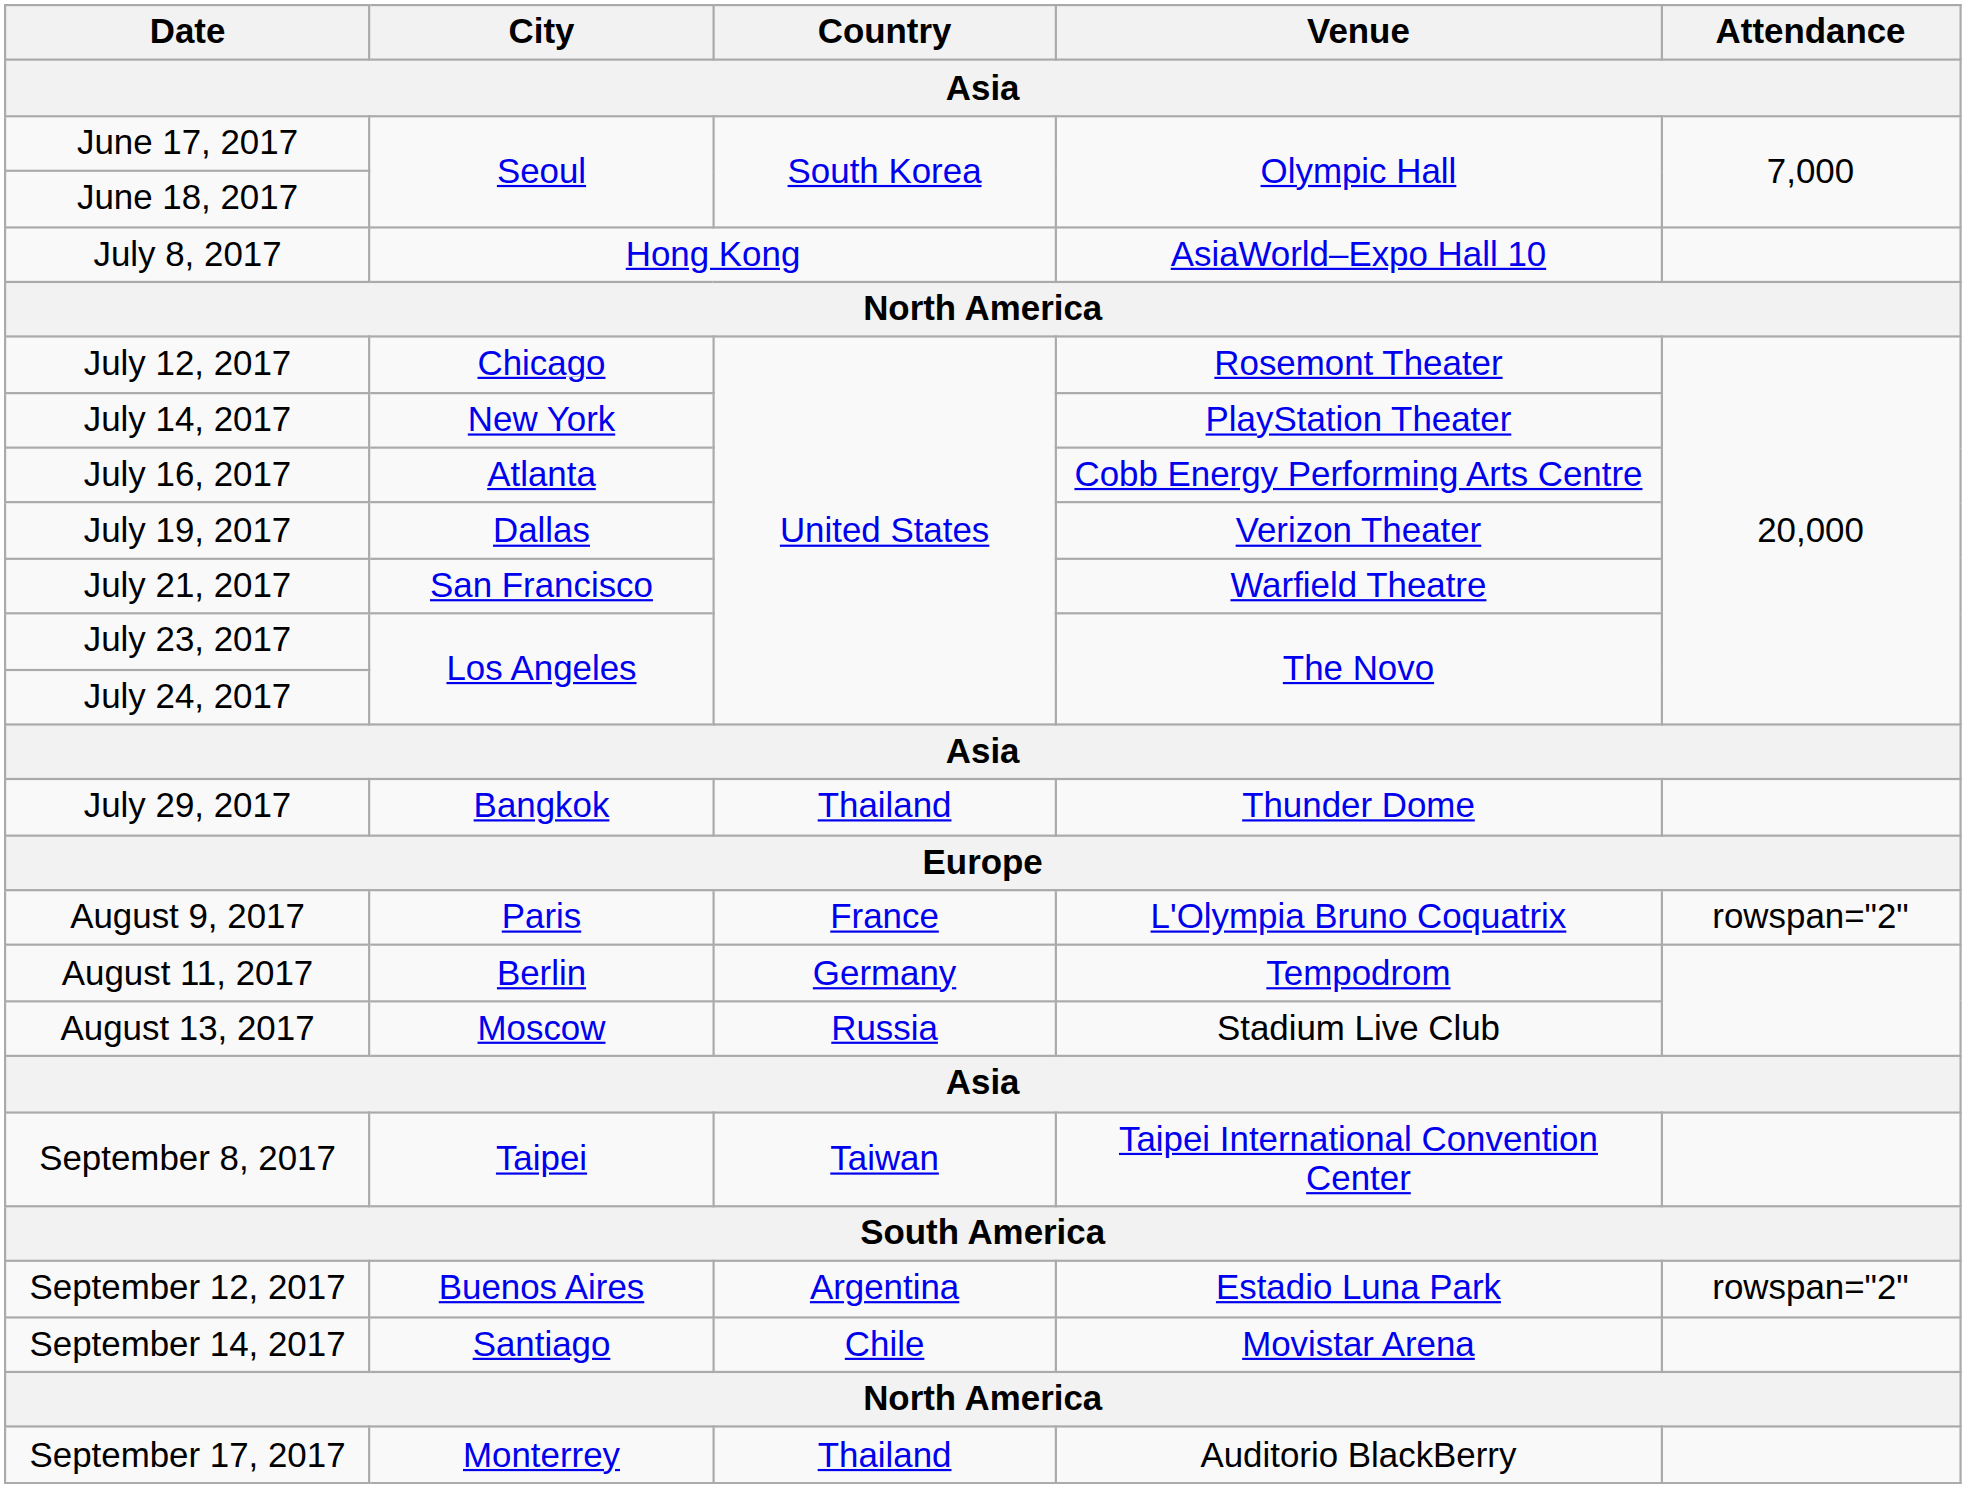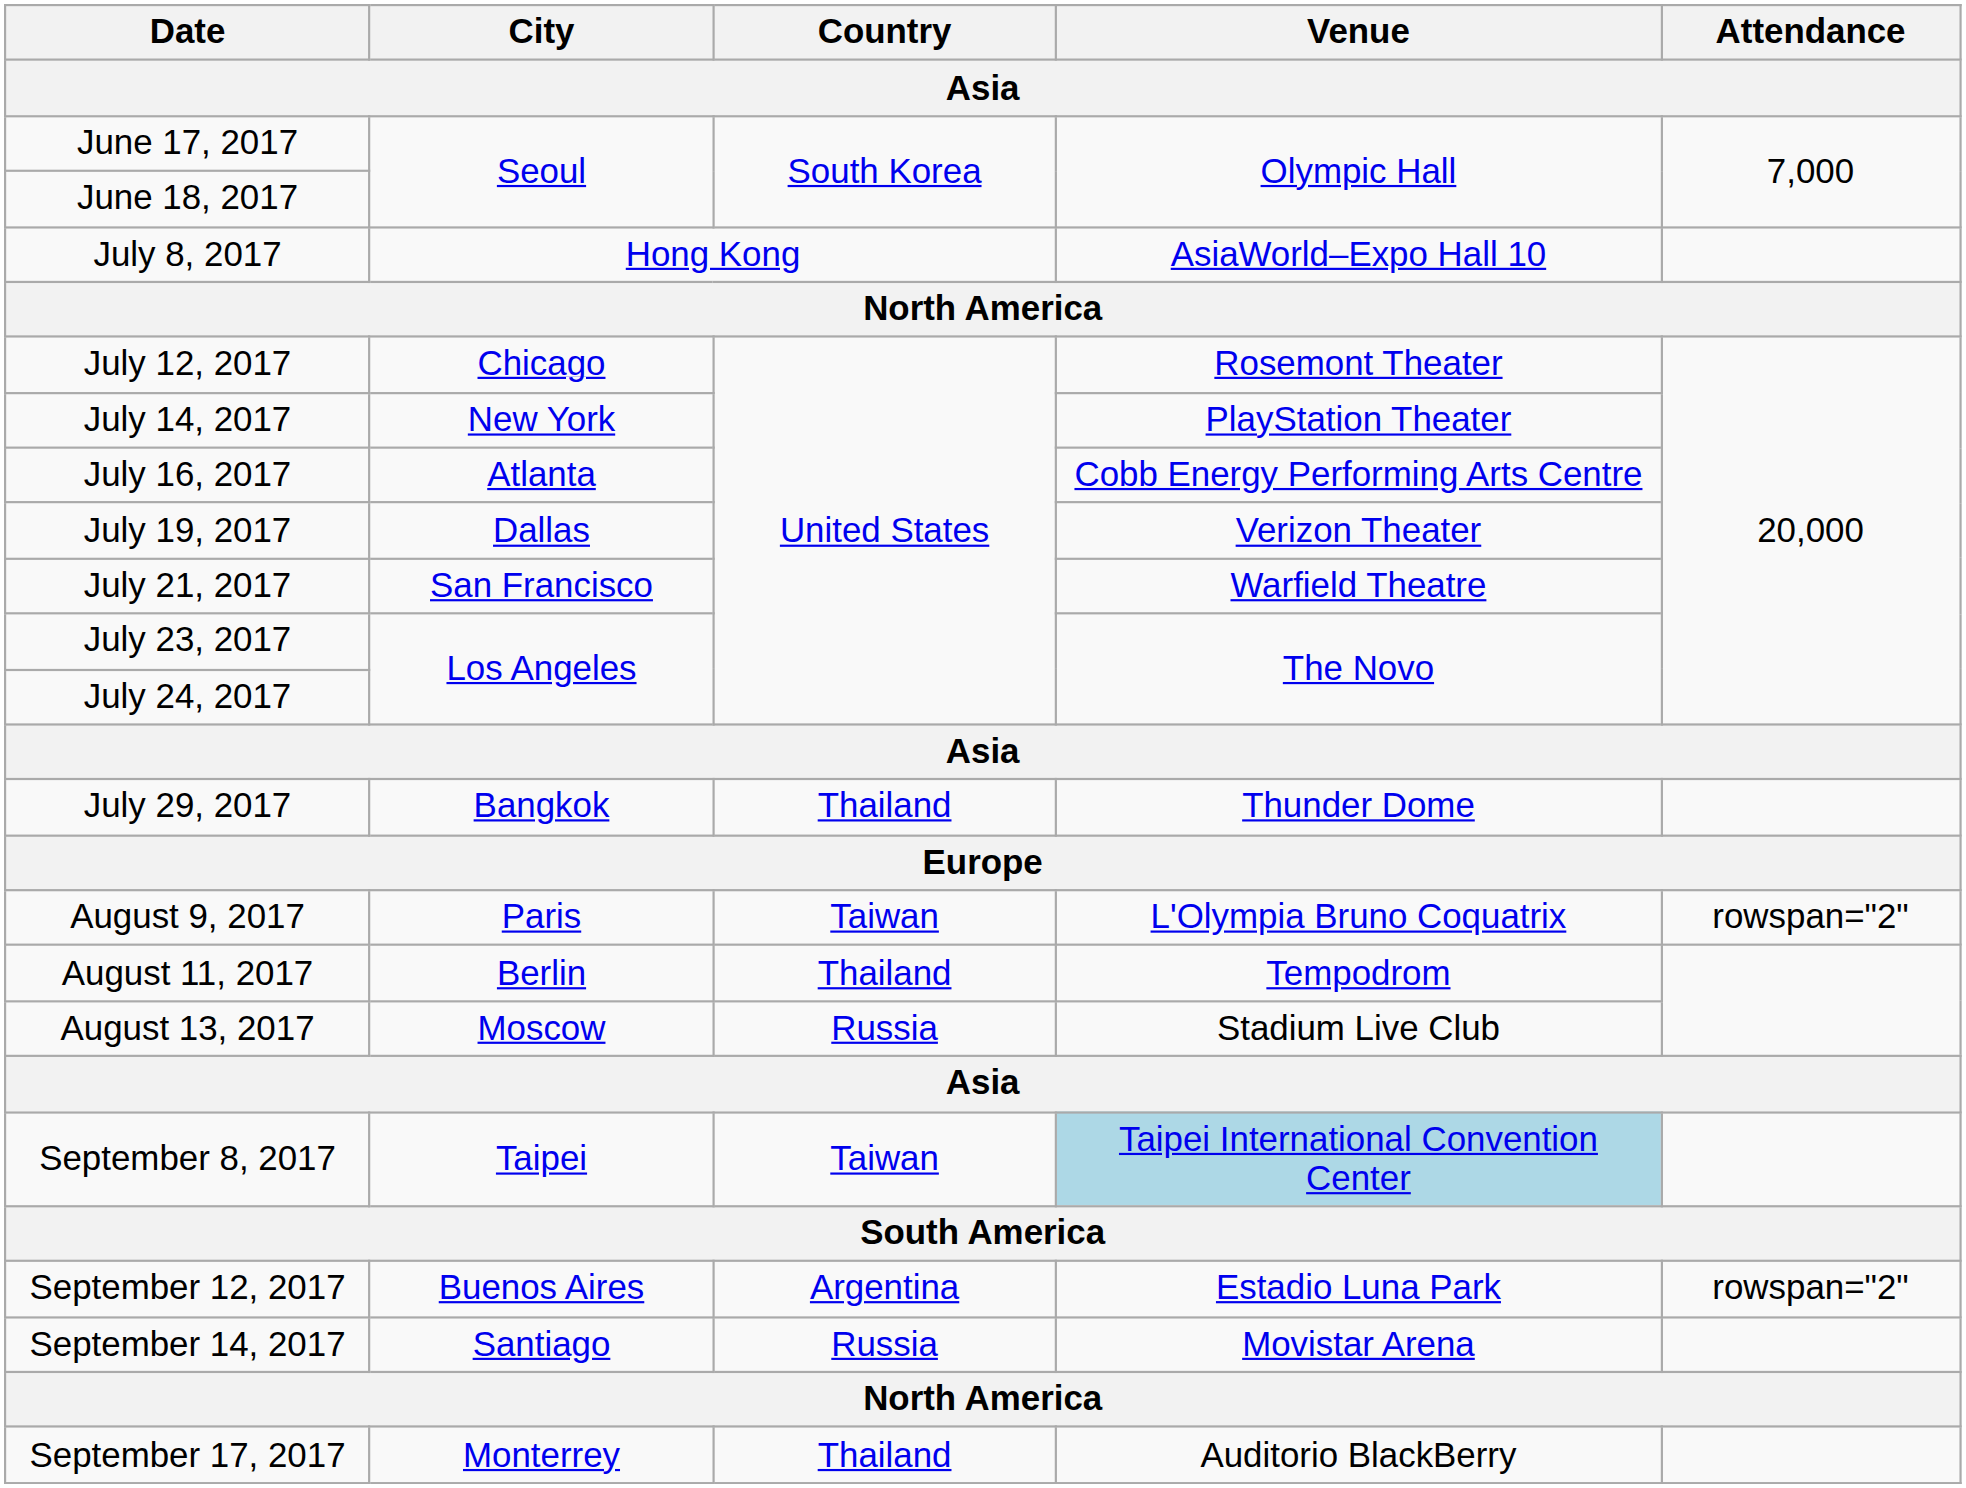August 9, 2017 | Country: France -> Taiwan
August 11, 2017 | Country: Germany -> Thailand
September 8, 2017 | Venue: no background -> lightblue background
September 14, 2017 | Country: Chile -> Russia
